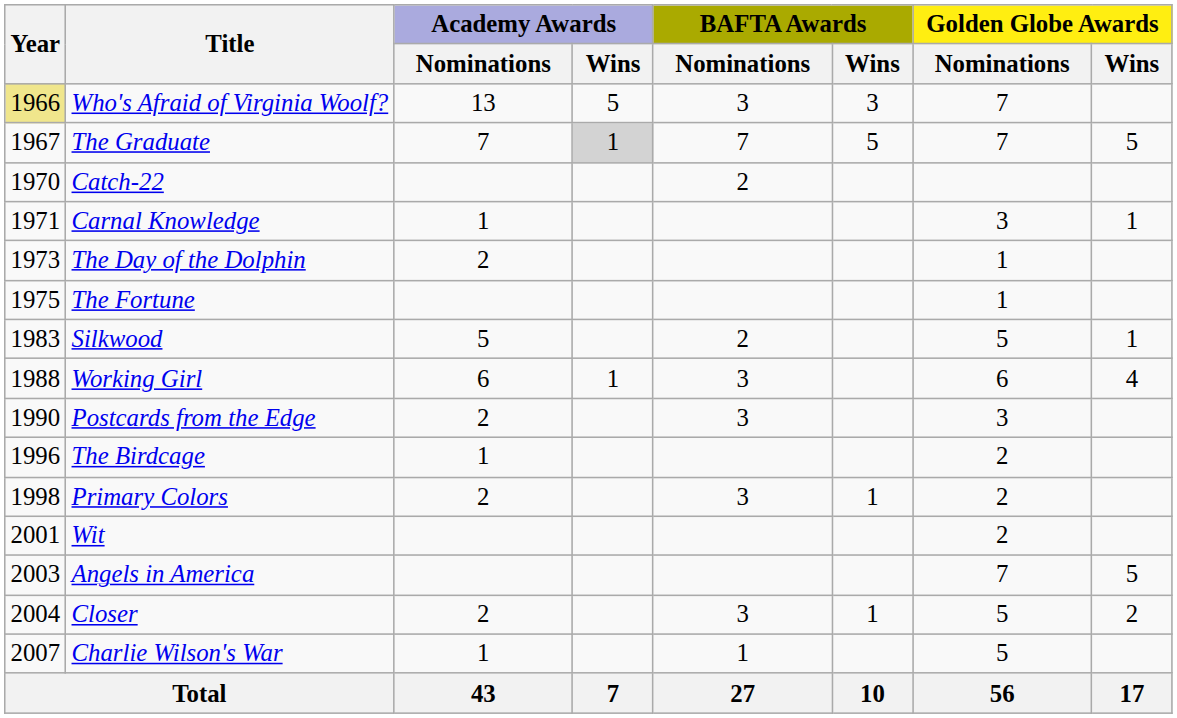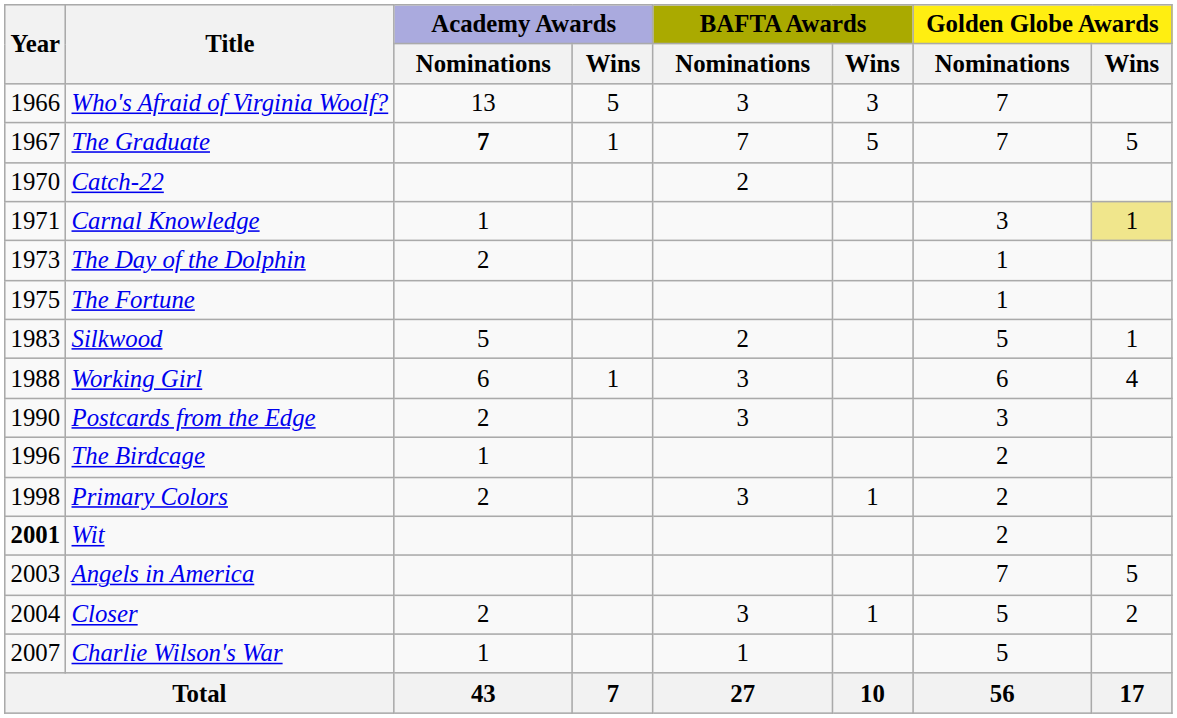Who's Afraid of Virginia Woolf? | Year: khaki background -> no background
The Graduate | Academy Awards / Nominations: normal -> bold
The Graduate | Academy Awards / Wins: lightgrey background -> no background
Carnal Knowledge | Golden Globe Awards / Wins: no background -> khaki background
Wit | Year: normal -> bold
